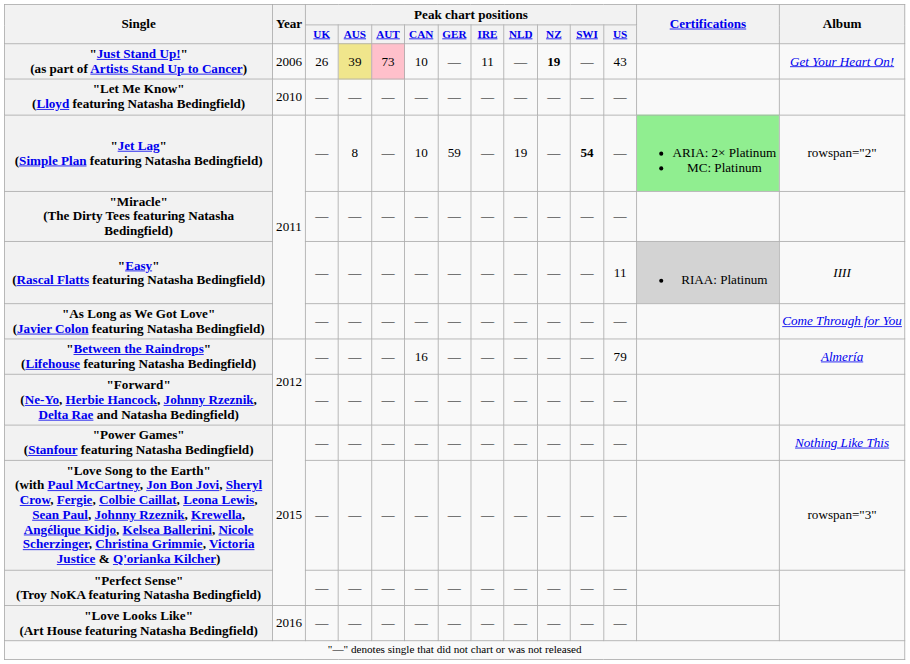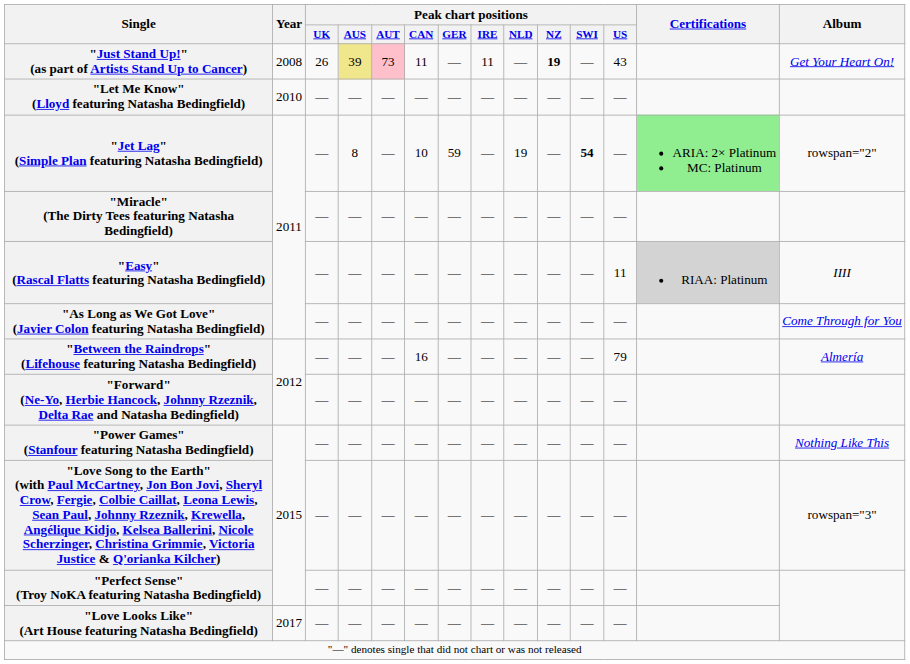"Just Stand Up!" (as part of Artists Stand Up to Cancer) | Year: 2006 -> 2008
"Just Stand Up!" (as part of Artists Stand Up to Cancer) | Peak chart positions / CAN: 10 -> 11
"Love Looks Like" (Art House featuring Natasha Bedingfield) | Year: 2016 -> 2017
